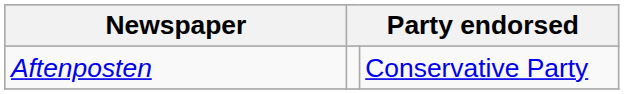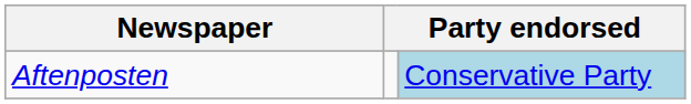Aftenposten | column 3: no background -> lightblue background
